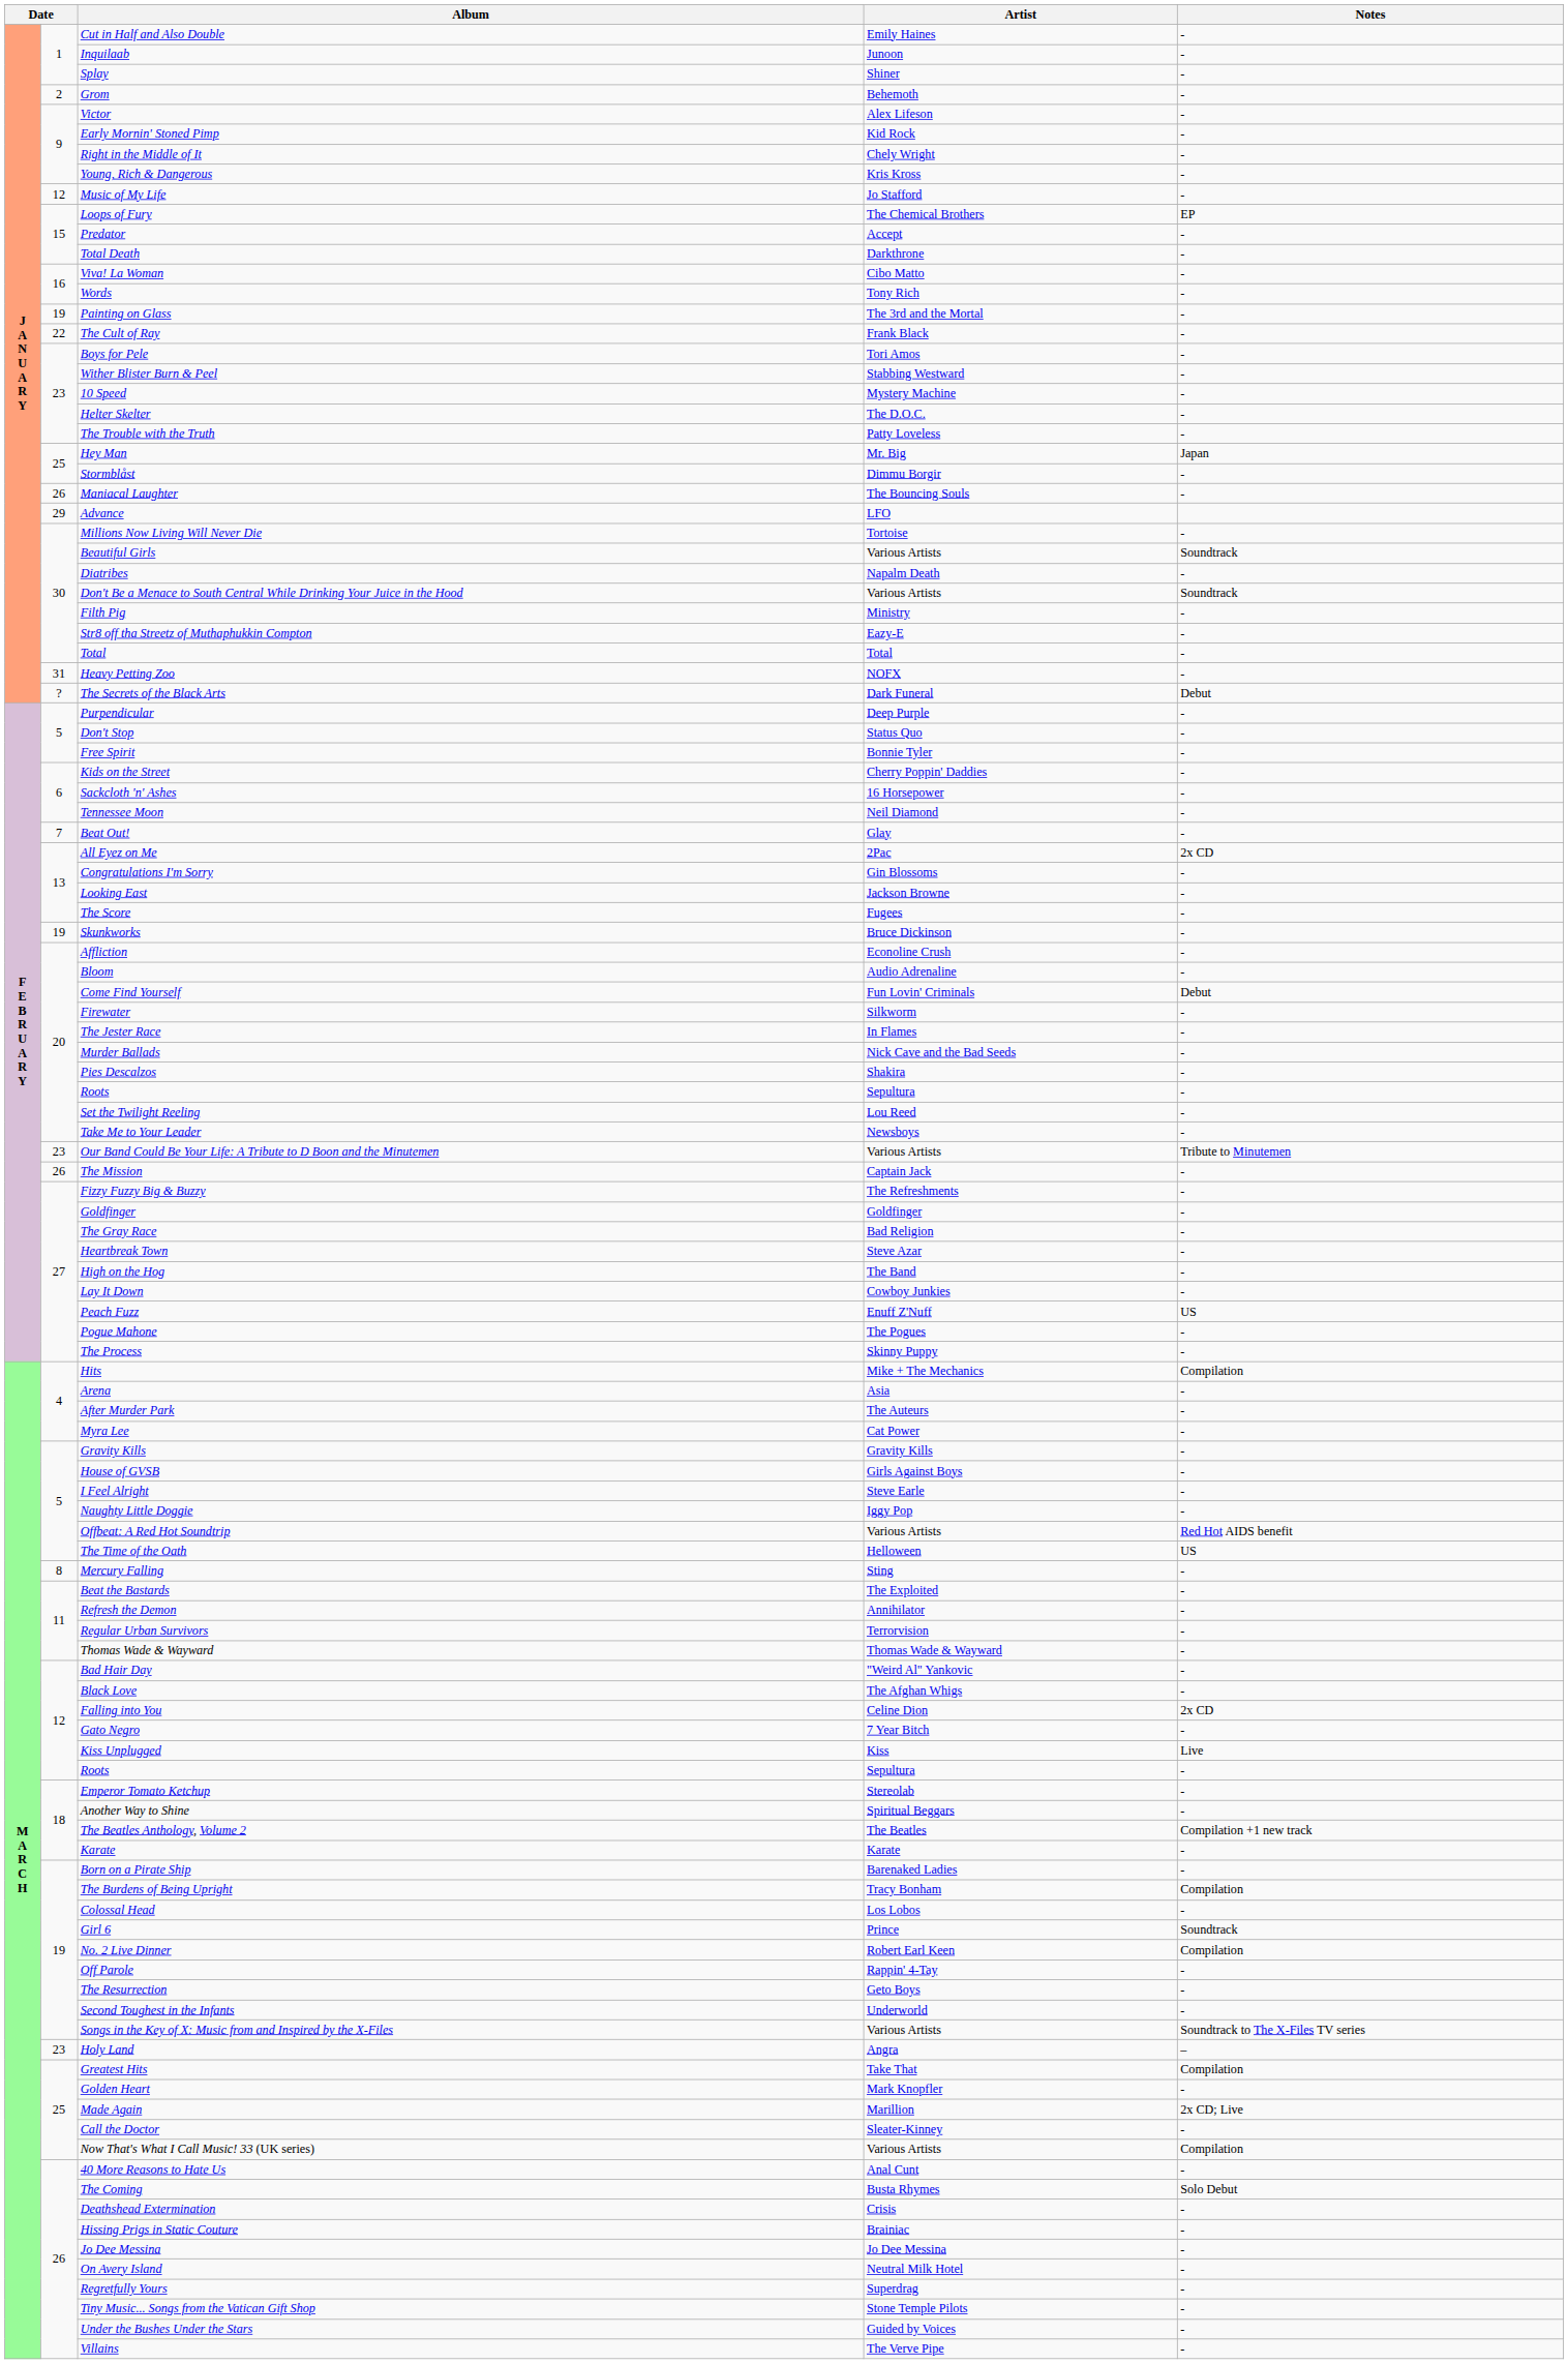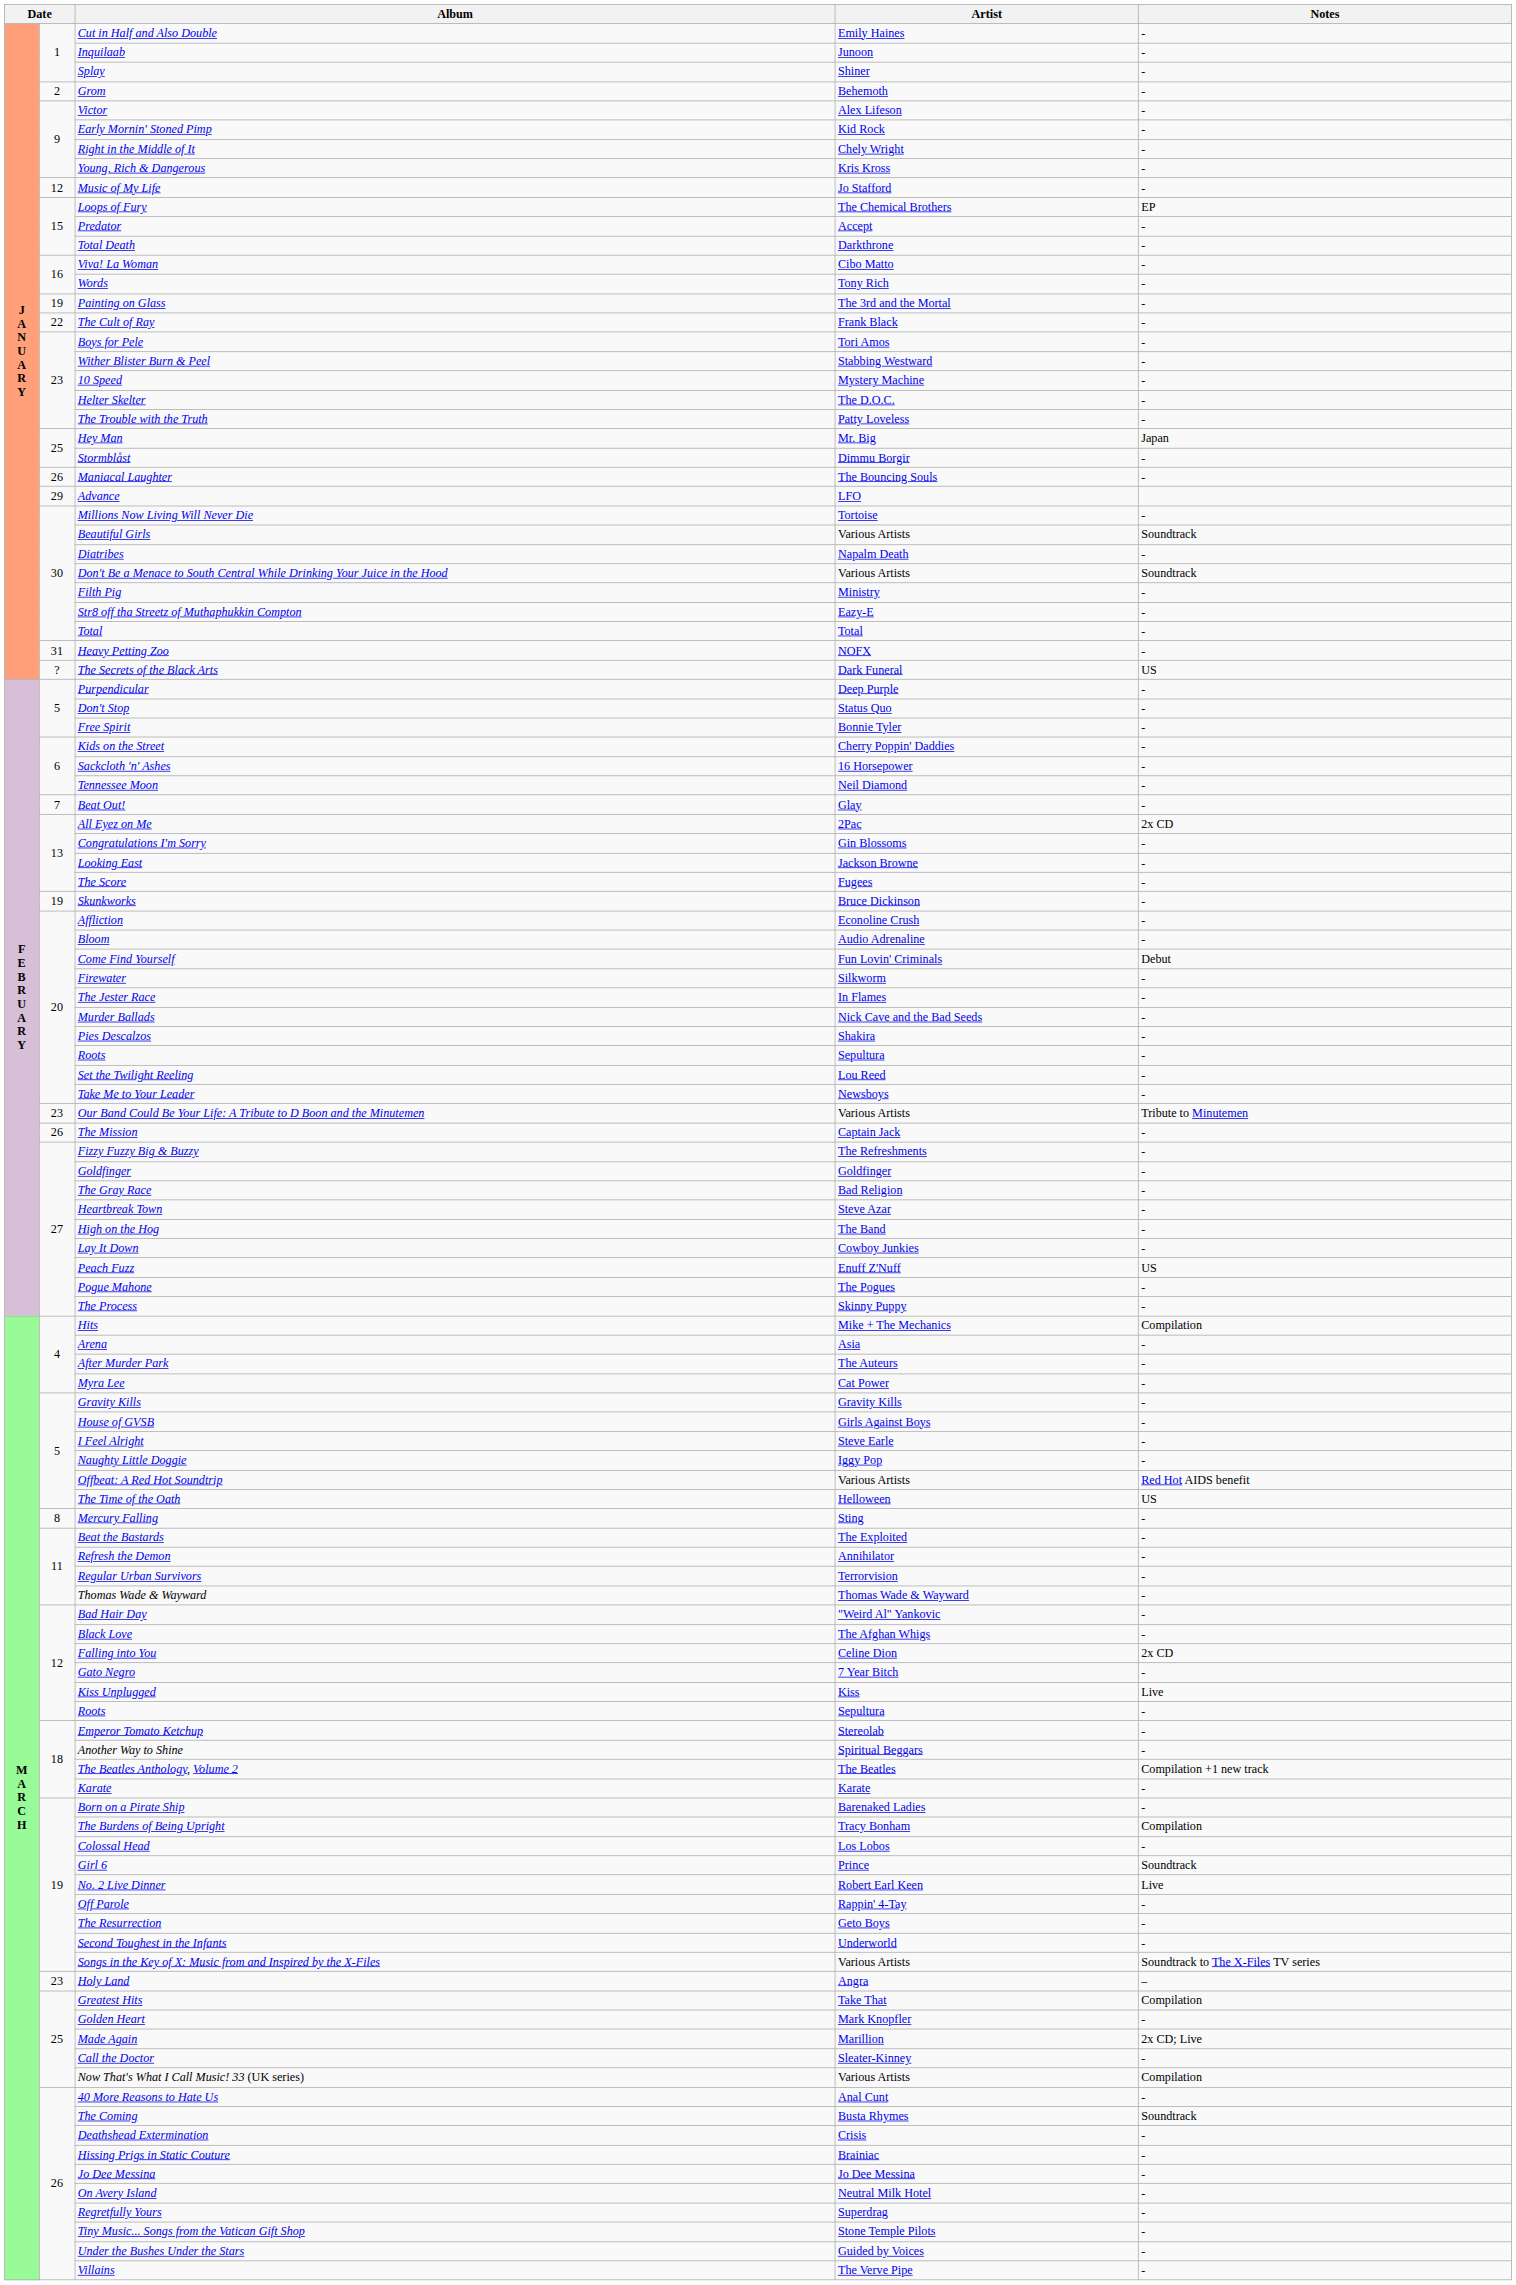The Secrets of the Black Arts | Notes: Debut -> US
No. 2 Live Dinner | Notes: Compilation -> Live
The Coming | Notes: Solo Debut -> Soundtrack
